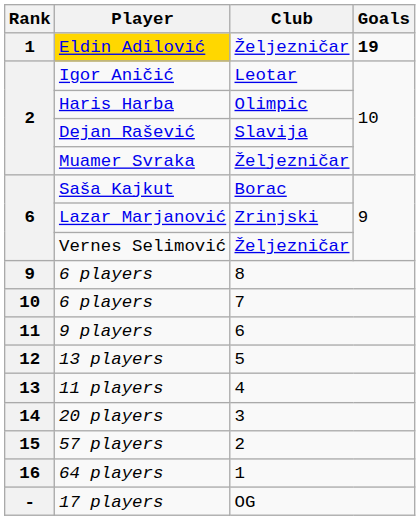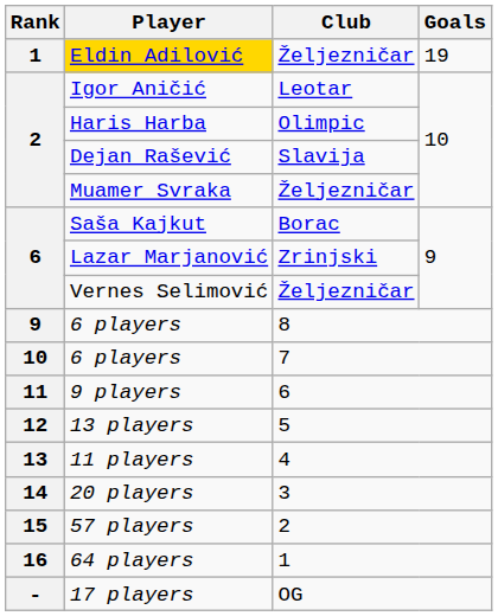Eldin Adilović | Goals: bold -> normal
